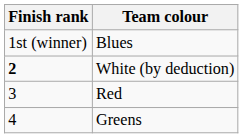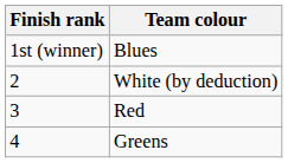White (by deduction) | Finish rank: bold -> normal
